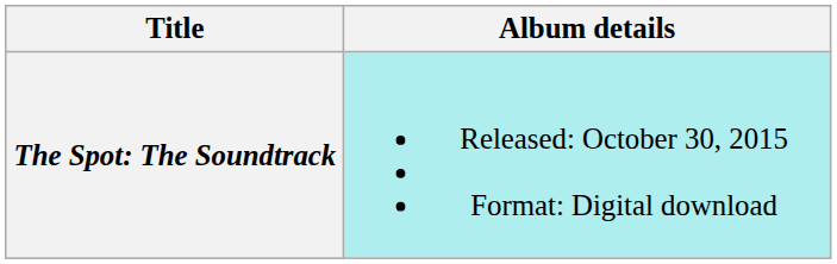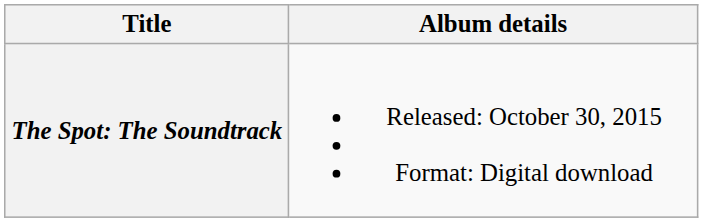The Spot: The Soundtrack | Album details: paleturquoise background -> no background
